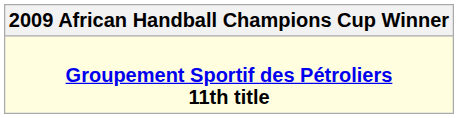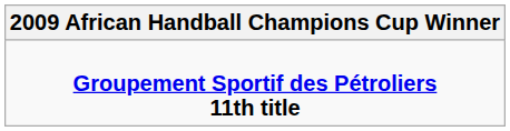row 2 | column 1: lightyellow background -> no background
